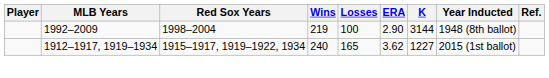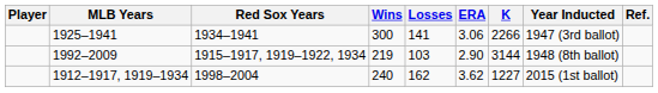+ row: 1925–1941 | 1934–1941 | 300 | 141 | 3.06 | 2266 | 1947 (3rd ballot)
1992–2009 | Red Sox Years: 1998–2004 -> 1915–1917, 1919–1922, 1934
1992–2009 | Losses: 100 -> 103
1912–1917, 1919–1934 | Red Sox Years: 1915–1917, 1919–1922, 1934 -> 1998–2004
1912–1917, 1919–1934 | Losses: 165 -> 162
